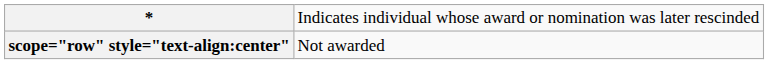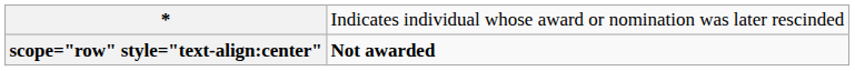scope="row" style="text-align:center" | column 2: normal -> bold
